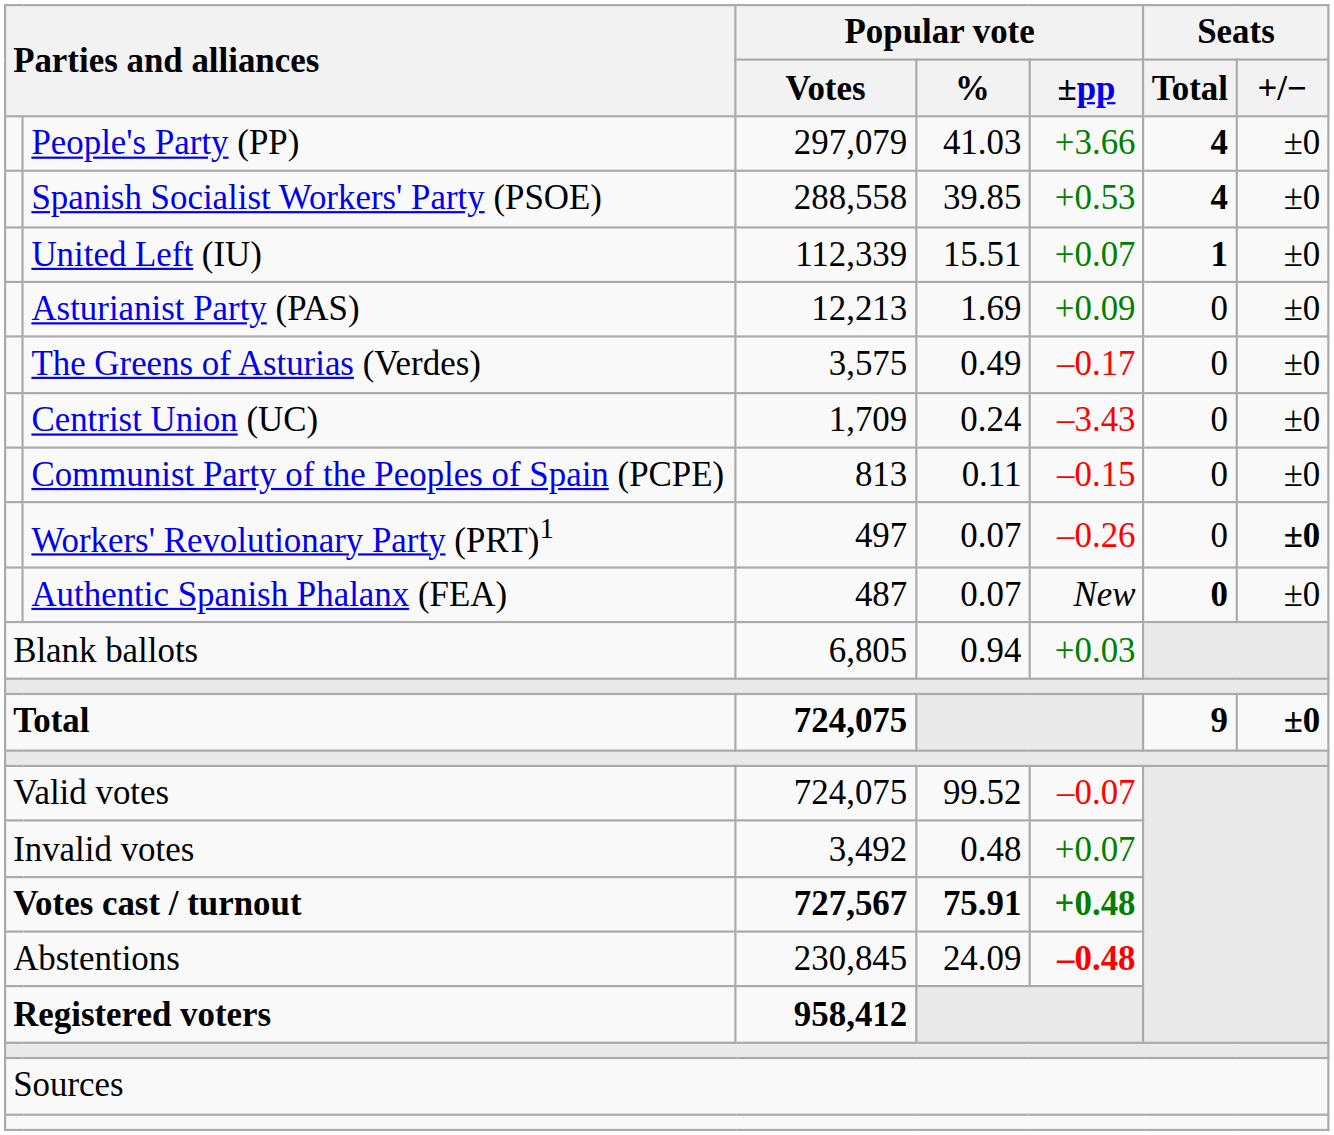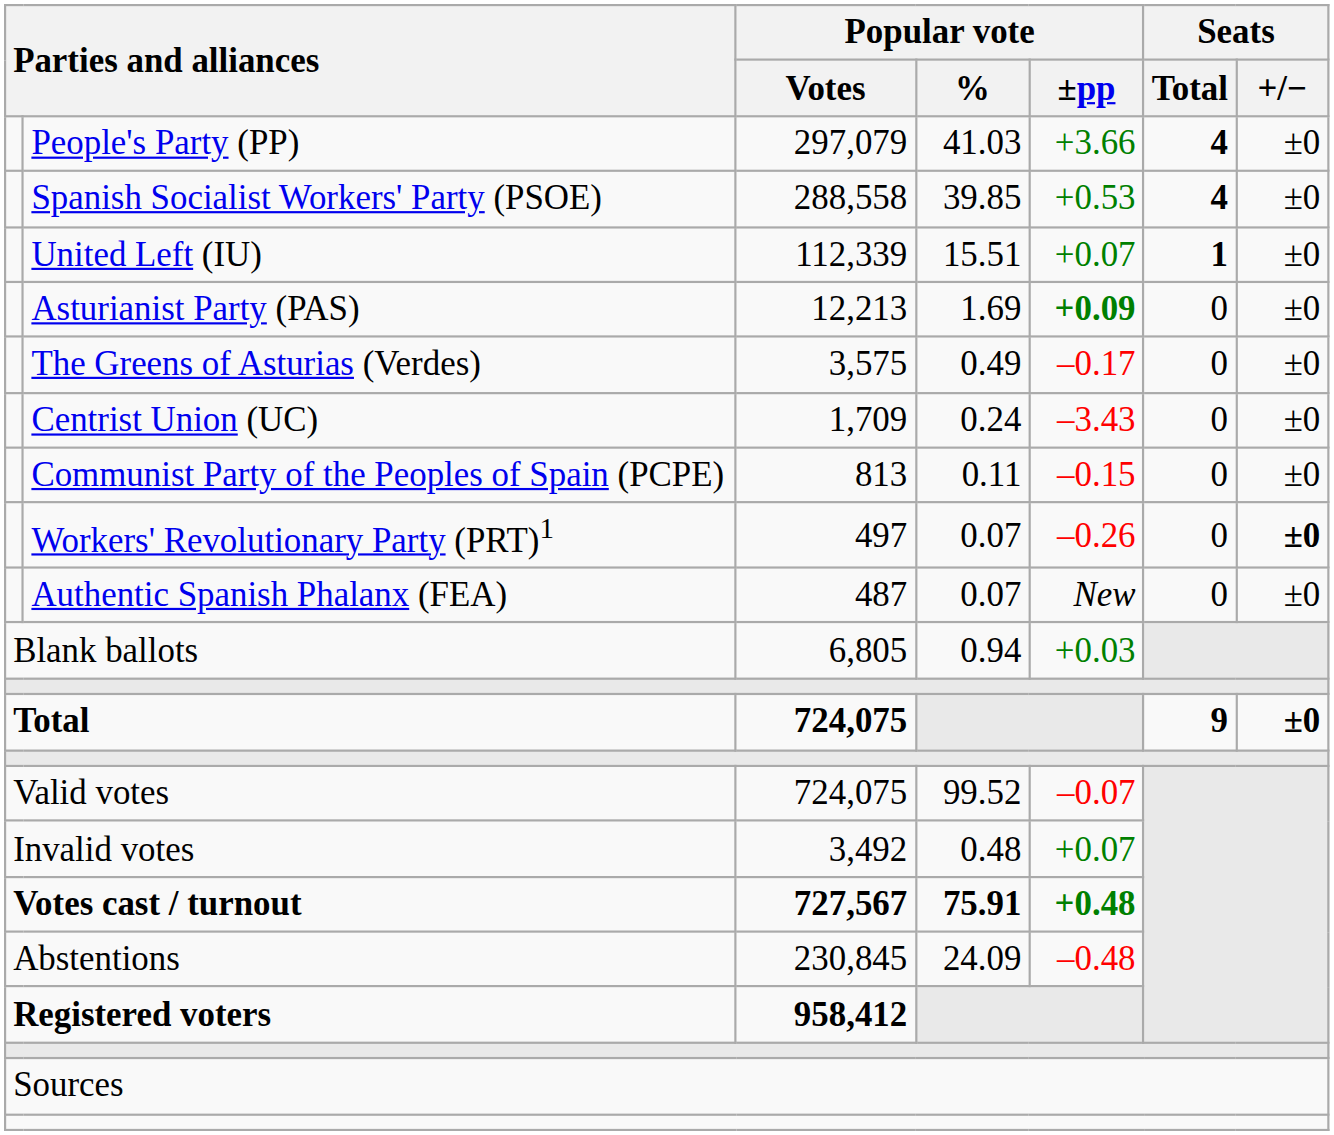Asturianist Party (PAS) | Popular vote / ±pp: normal -> bold
Authentic Spanish Phalanx (FEA) | Seats / Total: bold -> normal
Abstentions | Popular vote / ±pp: bold -> normal
